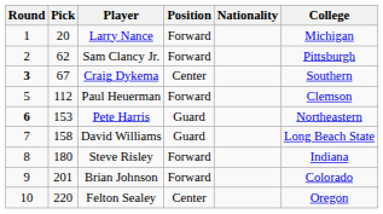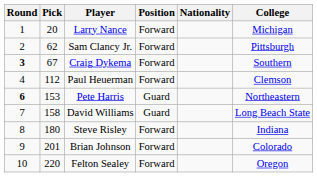Craig Dykema | Position: Center -> Forward
Paul Heuerman | Round: 5 -> 4
Felton Sealey | Position: Center -> Forward
